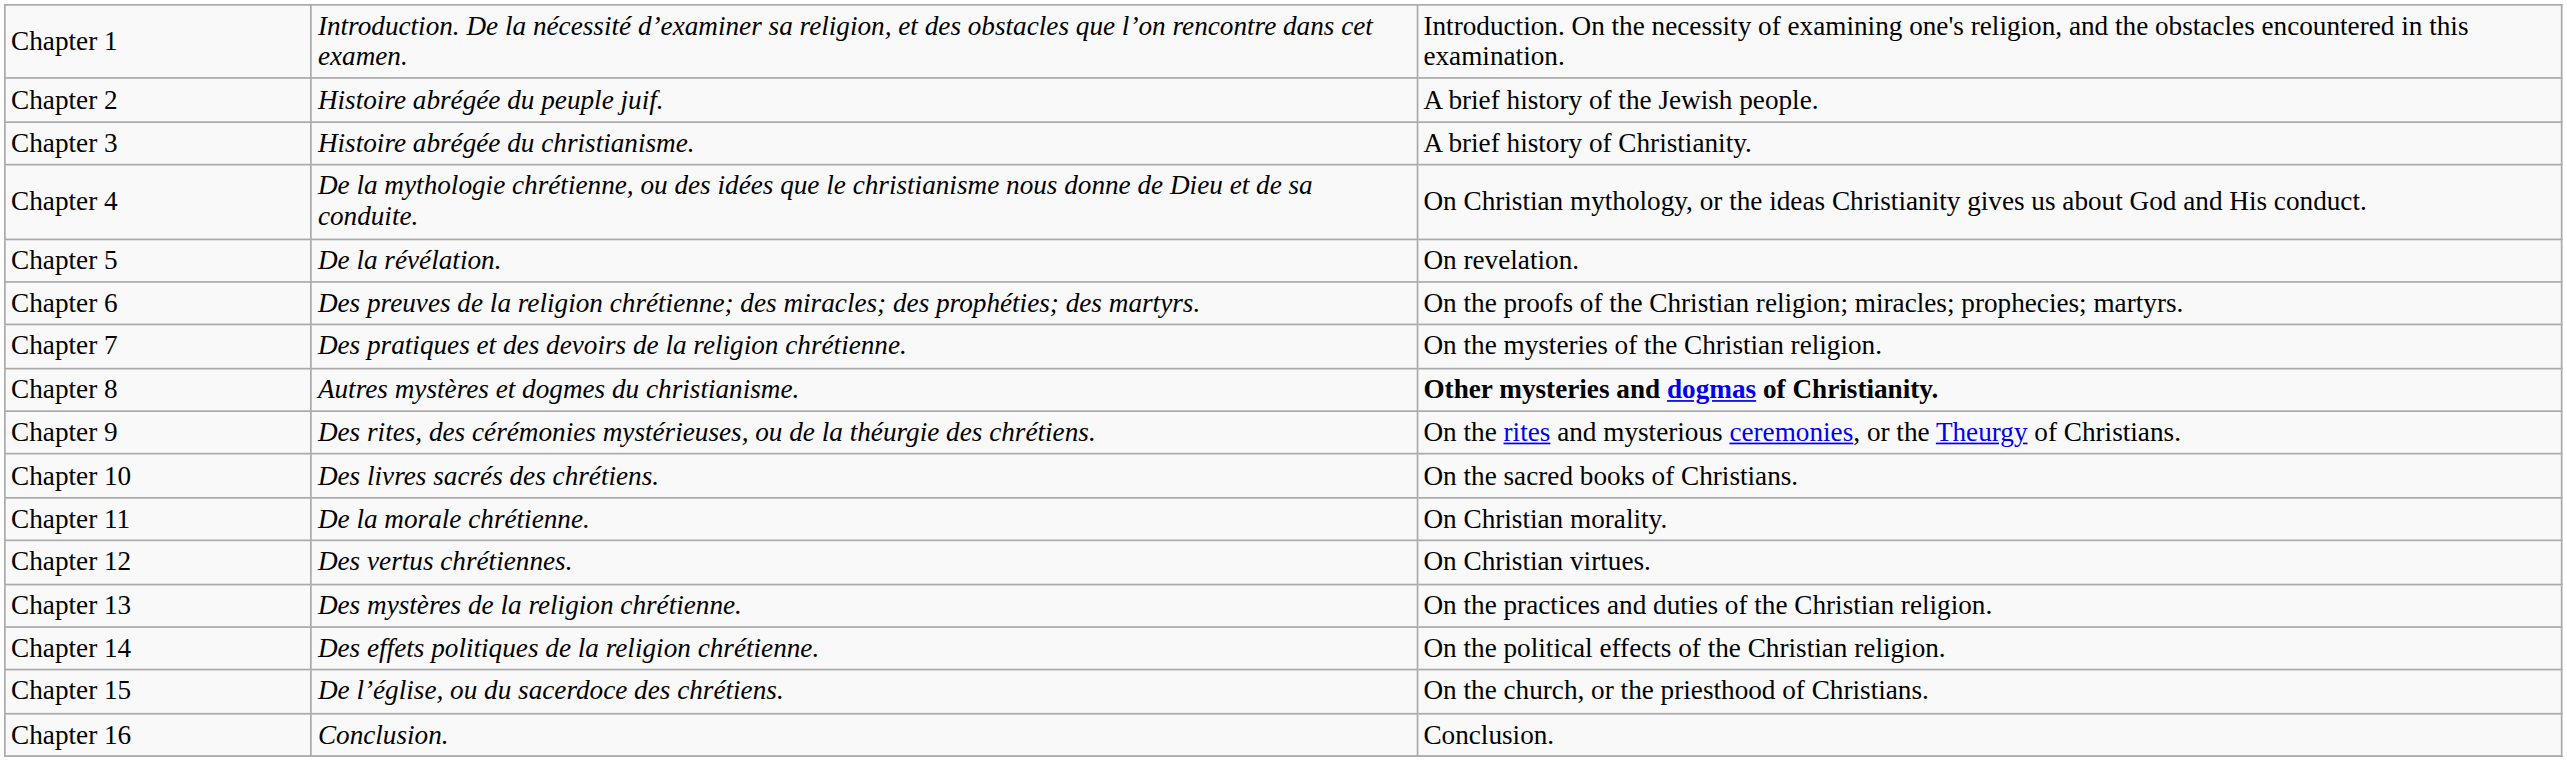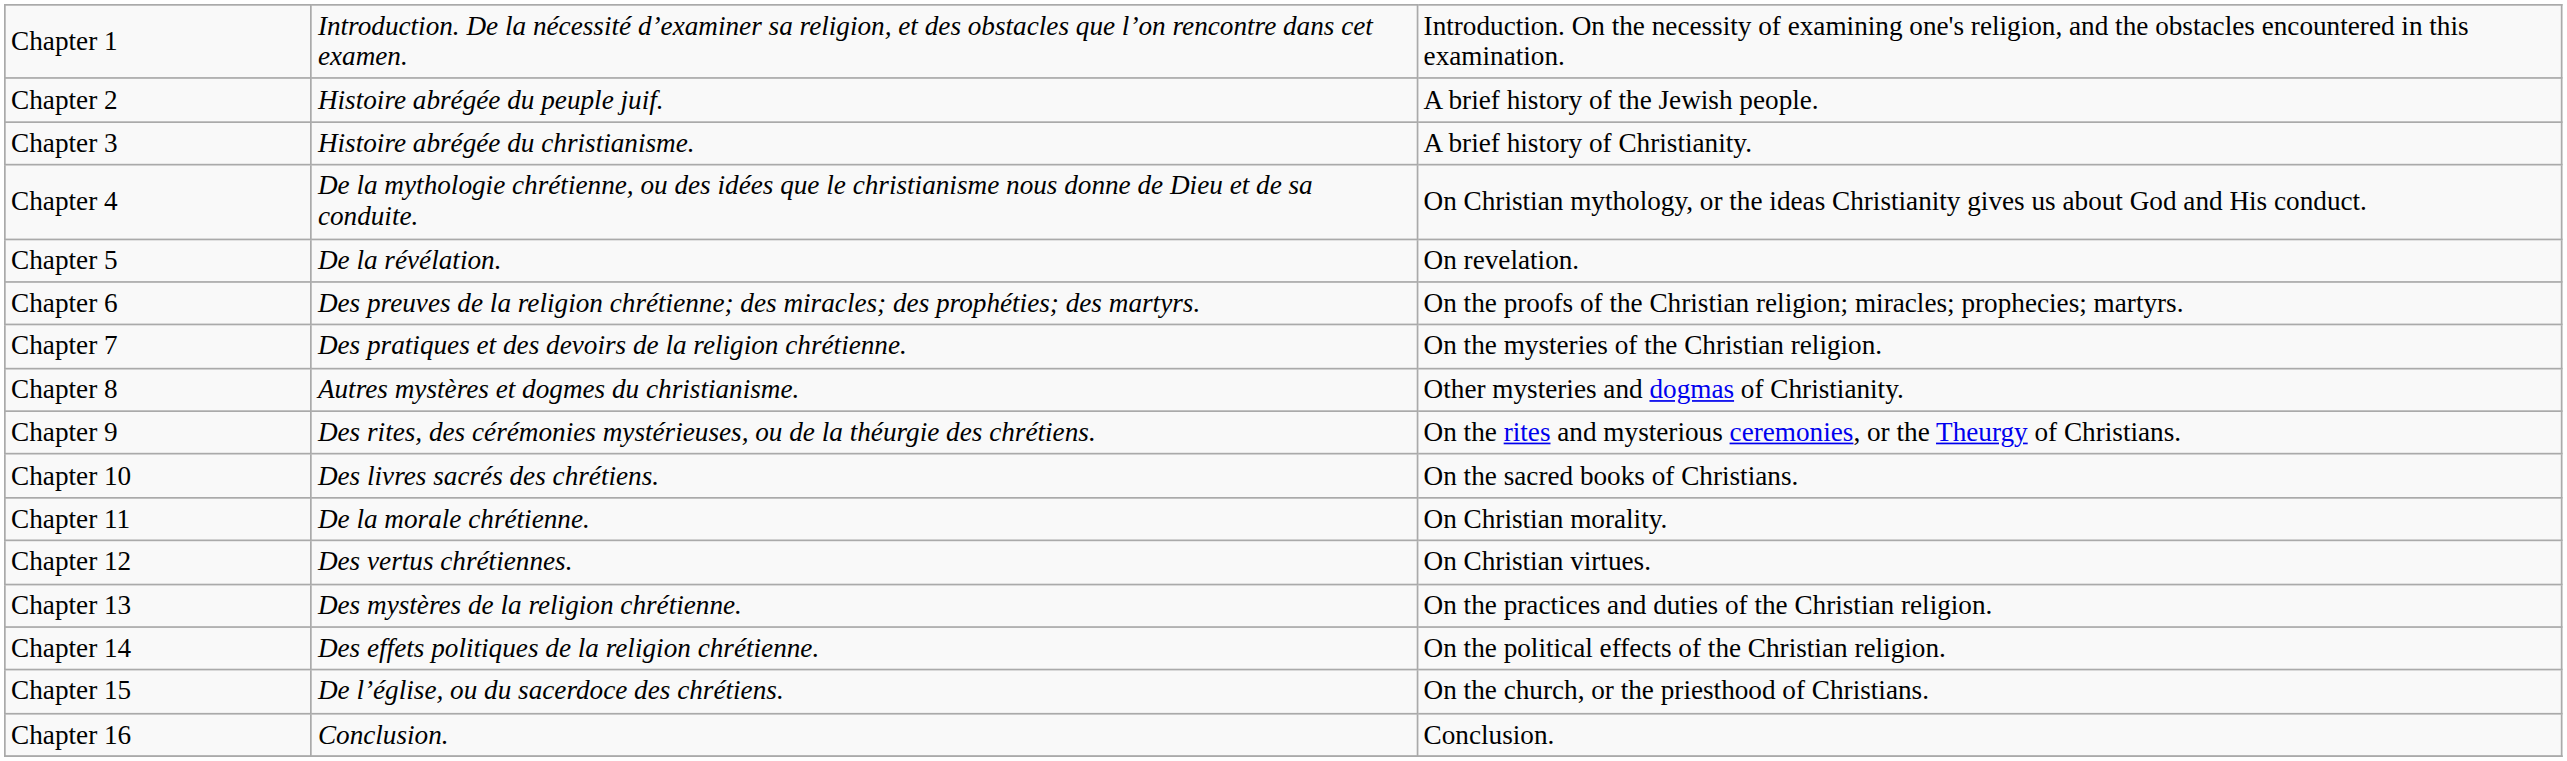Chapter 8 | column 3: bold -> normal
